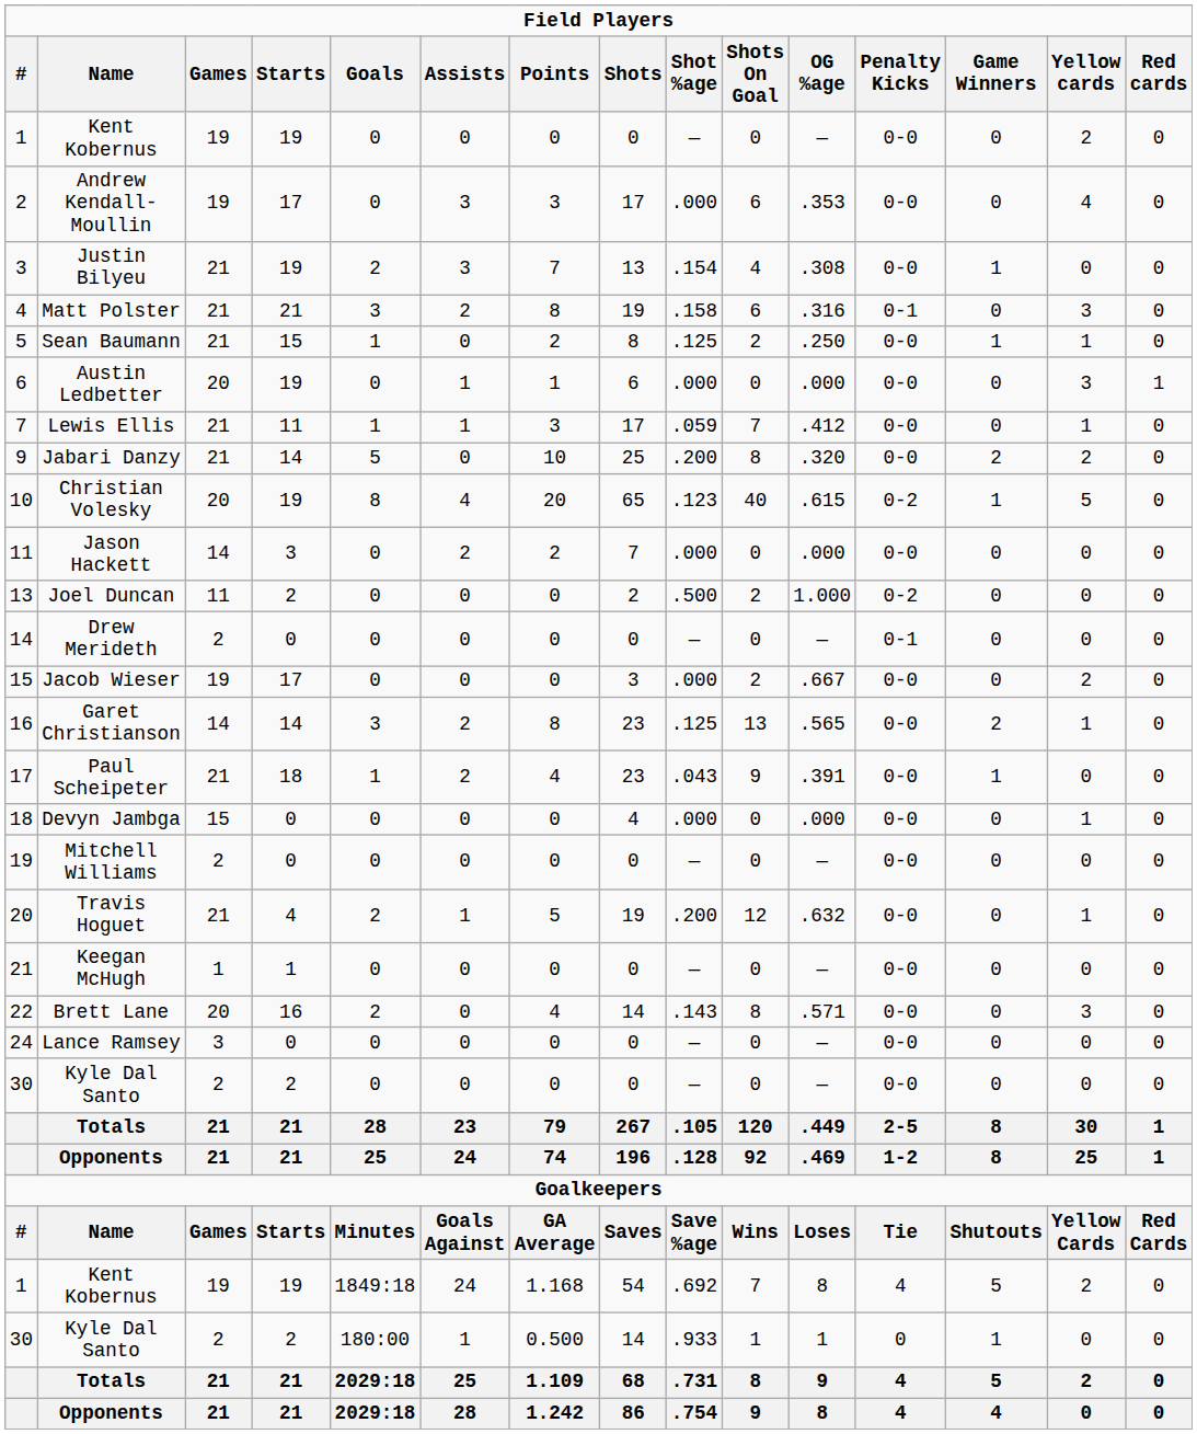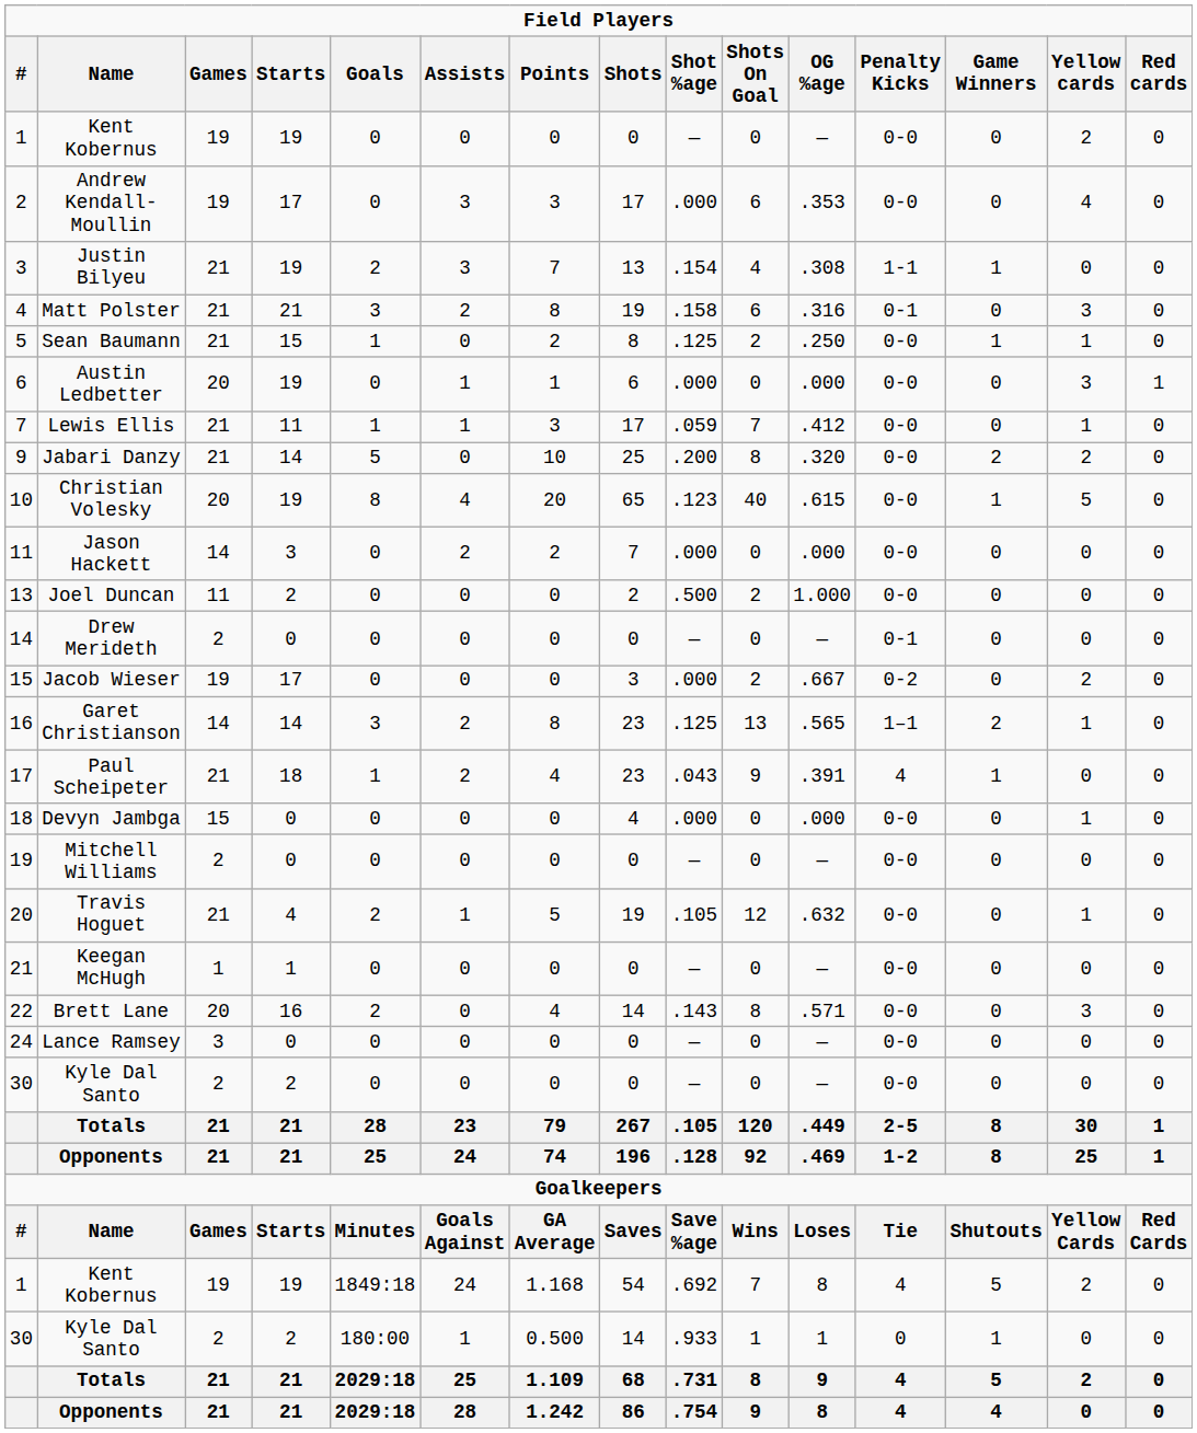Justin Bilyeu | Penalty Kicks: 0-0 -> 1-1
Christian Volesky | Penalty Kicks: 0-2 -> 0-0
Joel Duncan | Penalty Kicks: 0-2 -> 0-0
Jacob Wieser | Penalty Kicks: 0-0 -> 0-2
Garet Christianson | Penalty Kicks: 0-0 -> 1–1
Paul Scheipeter | Penalty Kicks: 0-0 -> 4
Travis Hoguet | Shot %age: .200 -> .105
